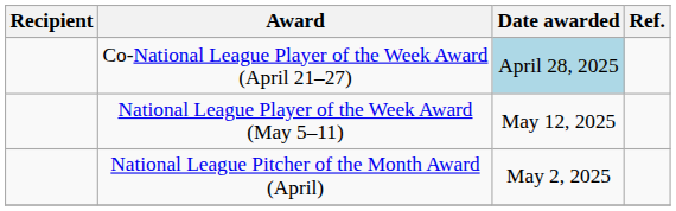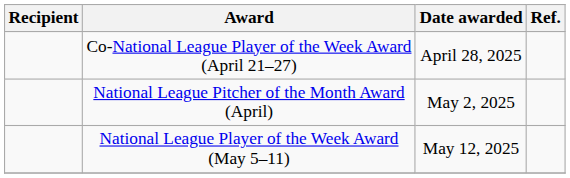Co-National League Player of the Week Award (April 21–27) | Date awarded: lightblue background -> no background
rows swapped: National League Pitcher of the Month Award (April) <-> National League Player of the Week Award (May 5–11)
